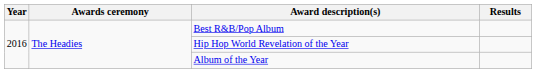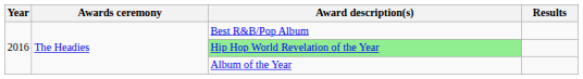Hip Hop World Revelation of the Year | Award description(s): no background -> lightgreen background
